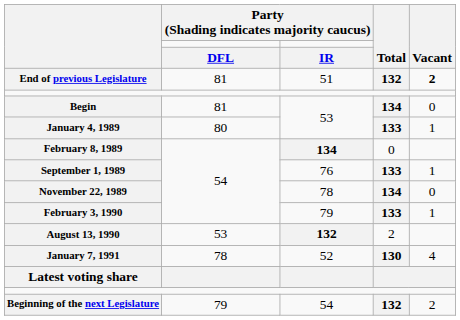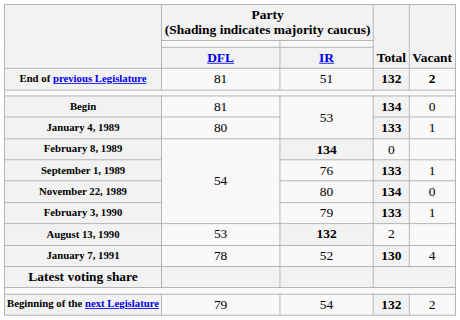November 22, 1989 | column 3: 78 -> 80
